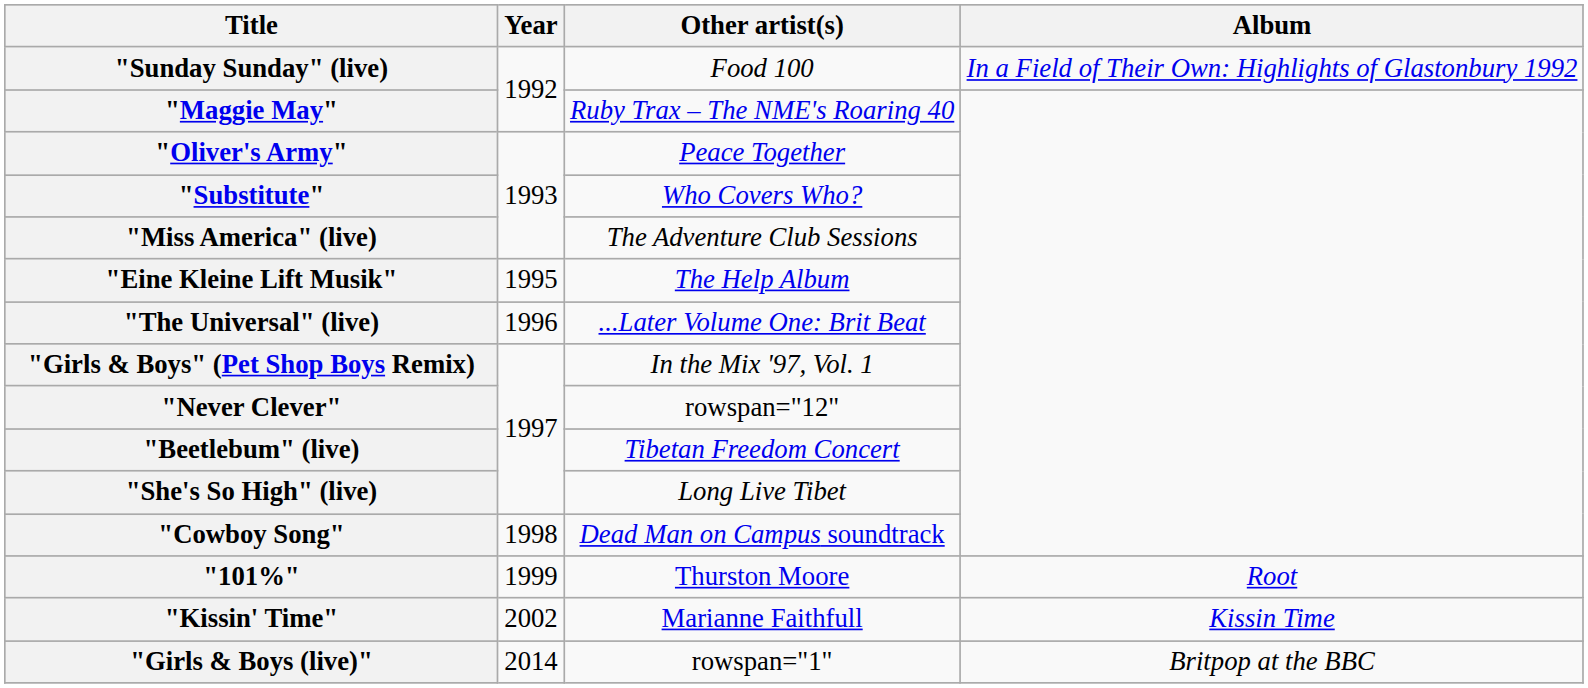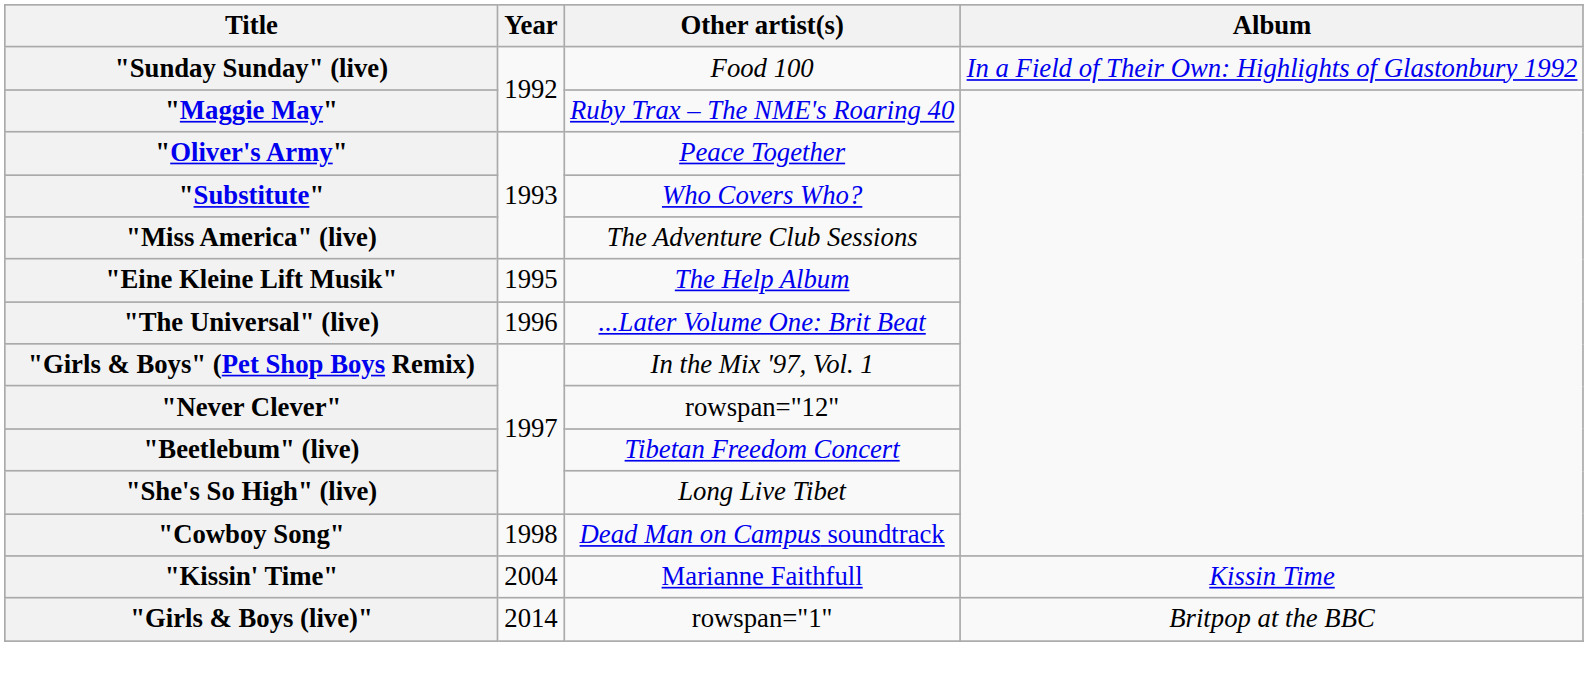- row: "101%" | 1999 | Thurston Moore | Root
"Kissin' Time" | Year: 2002 -> 2004
